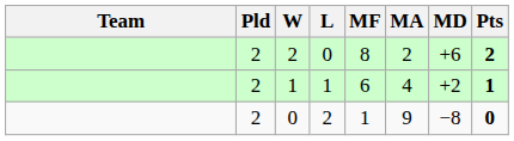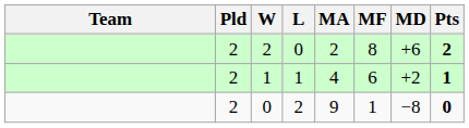columns swapped: MF <-> MA
